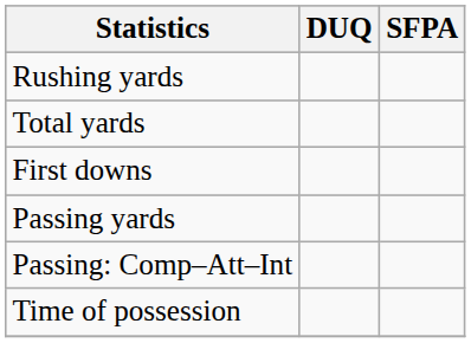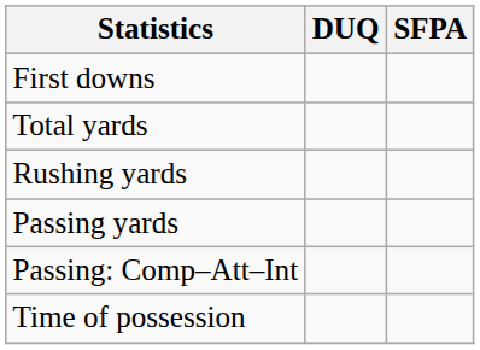rows swapped: First downs <-> Rushing yards
